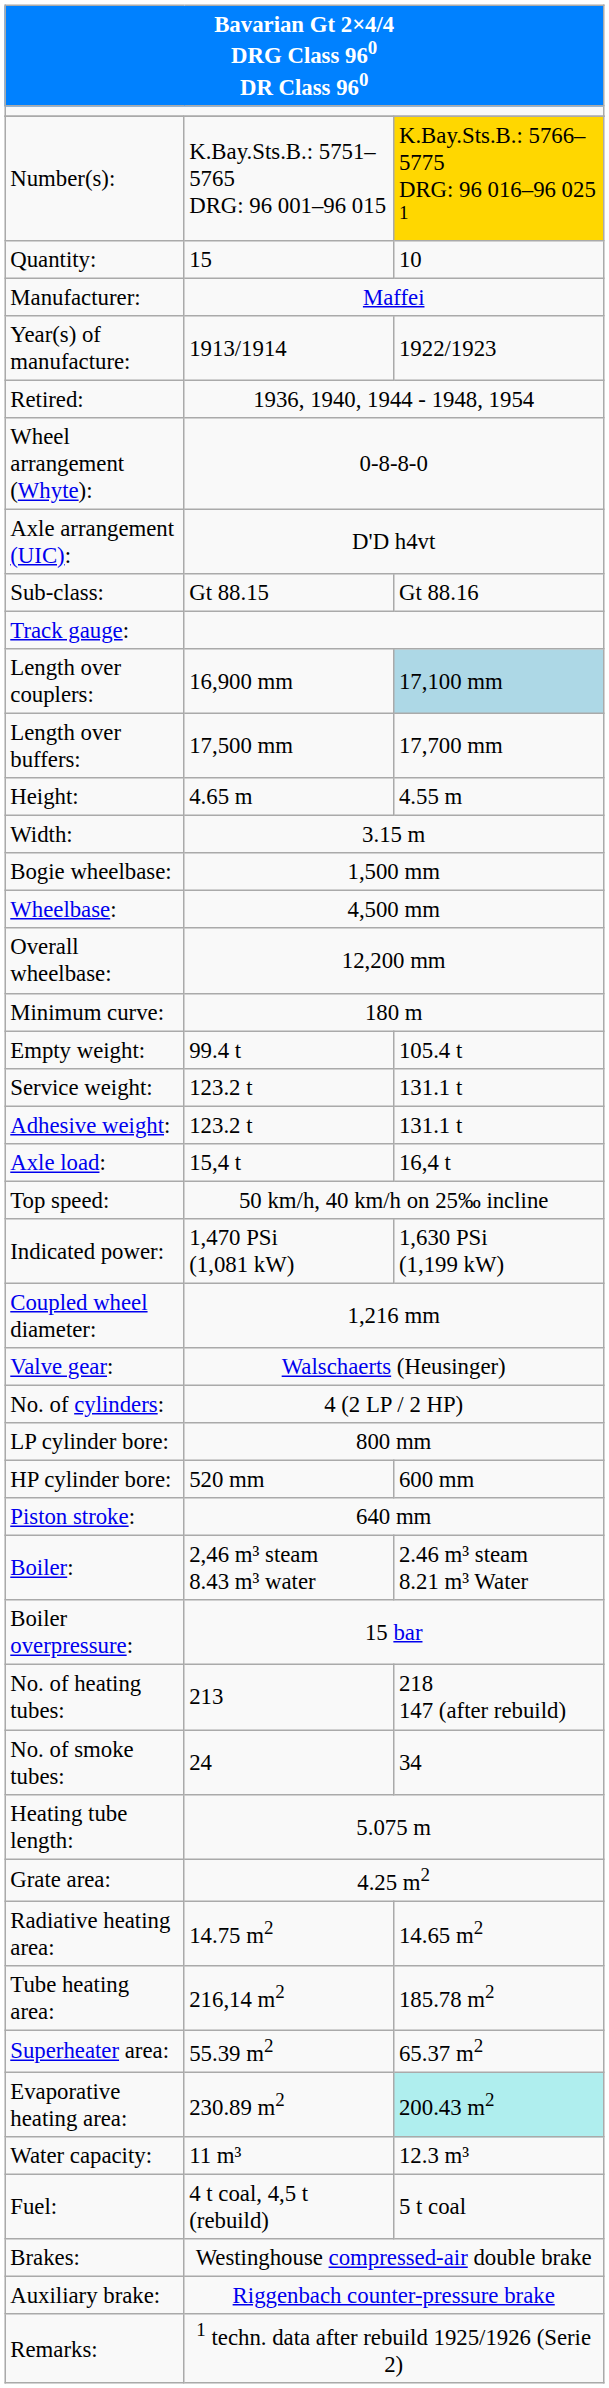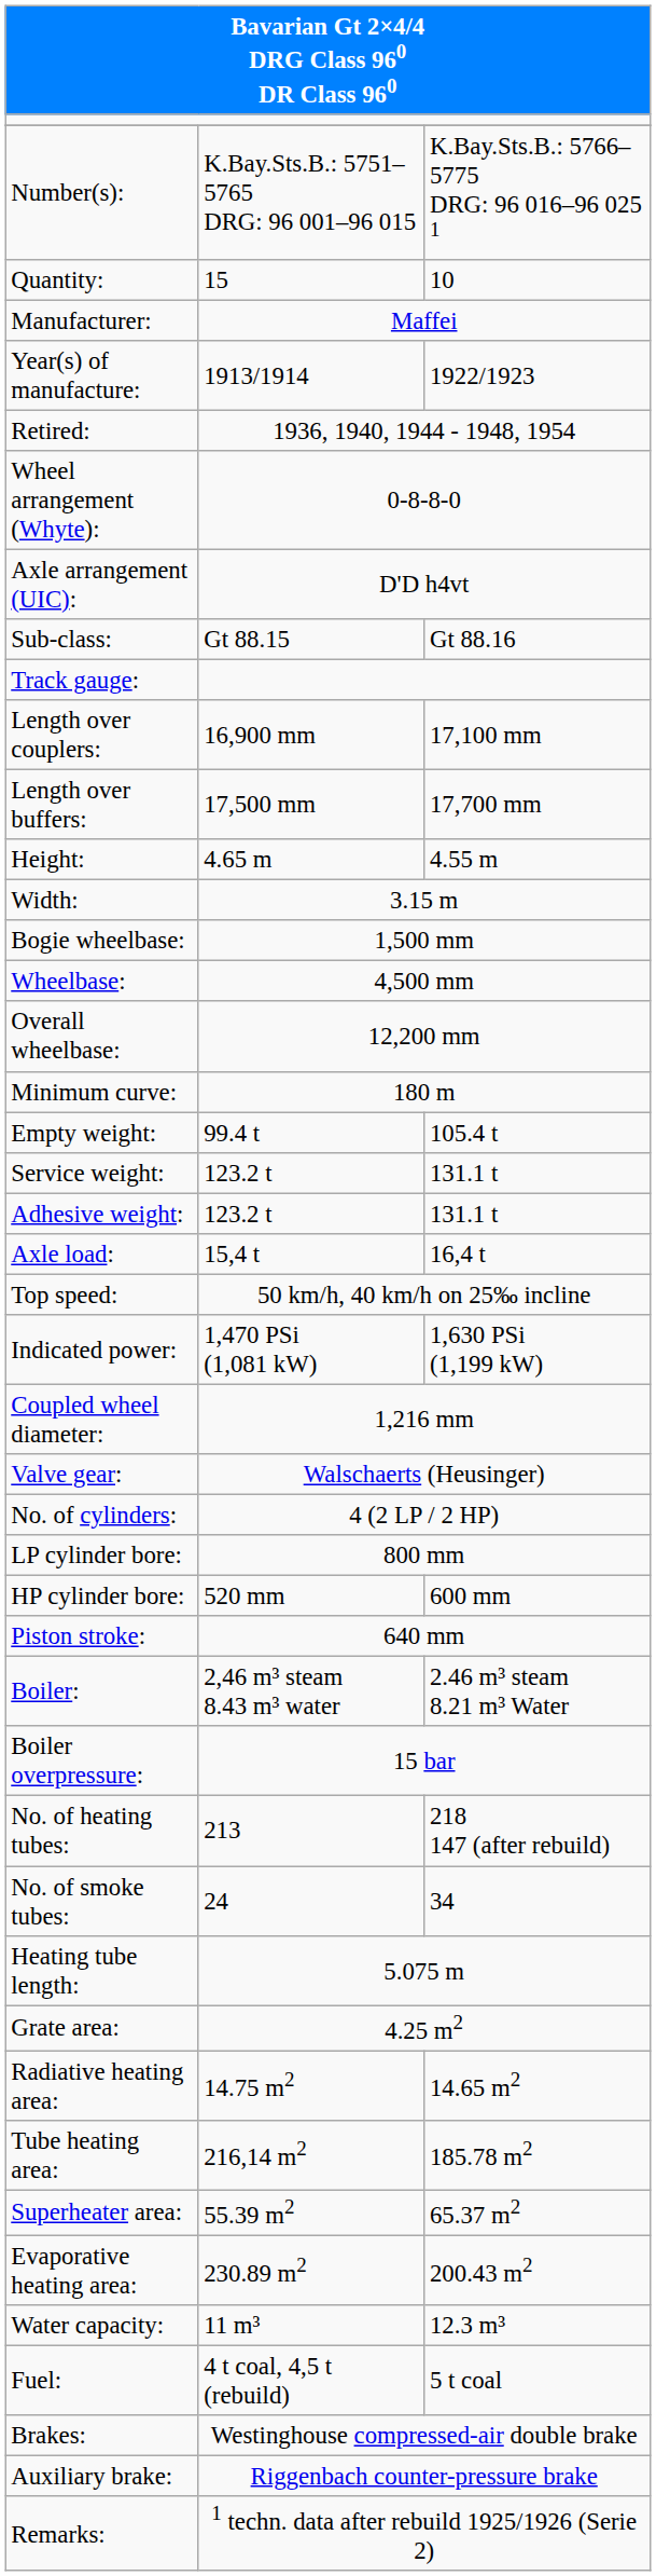Number(s): | column 3: gold background -> no background
Length over couplers: | column 3: lightblue background -> no background
Evaporative heating area: | column 3: paleturquoise background -> no background
